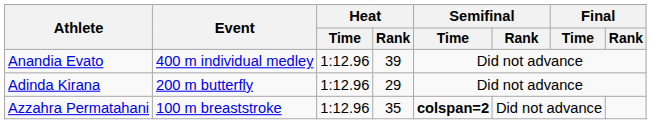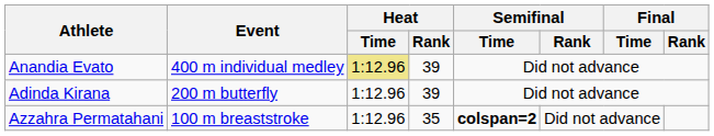Anandia Evato | Heat / Time: no background -> khaki background
Adinda Kirana | Heat / Rank: 29 -> 39
